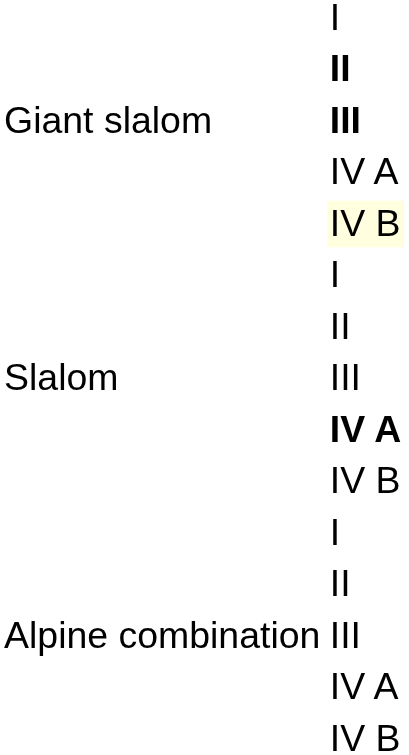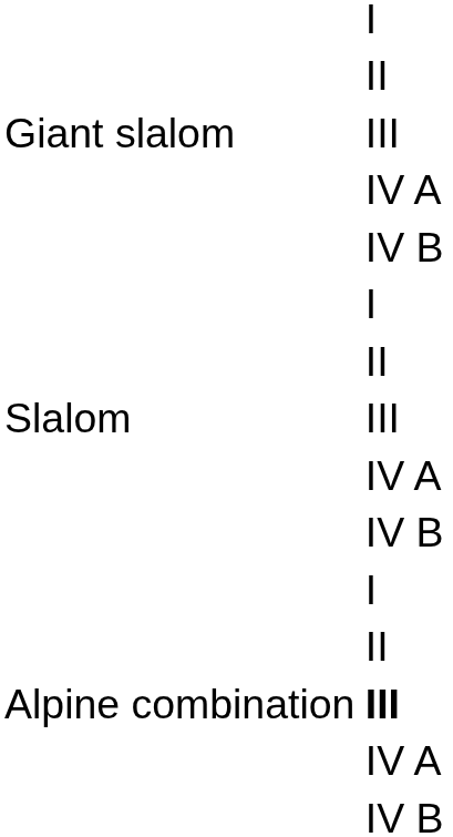Giant slalom / II | column 2: bold -> normal
Giant slalom / III | column 2: bold -> normal
Giant slalom / IV B | column 2: lightyellow background -> no background
Slalom / IV A | column 2: bold -> normal
Alpine combination / III | column 2: normal -> bold
